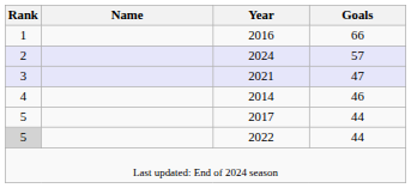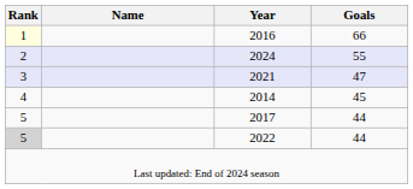2016 | Rank: no background -> lightyellow background
2024 | Goals: 57 -> 55
2014 | Goals: 46 -> 45
